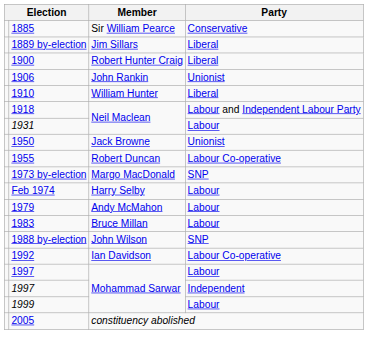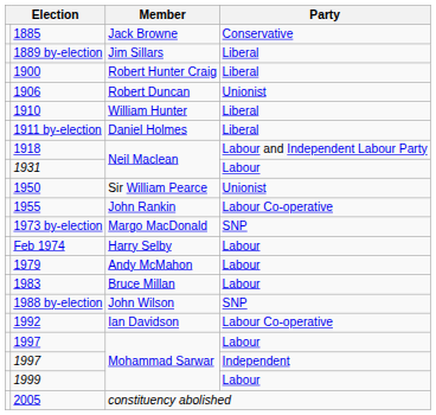1885 | Member: Sir William Pearce -> Jack Browne
1906 | Member: John Rankin -> Robert Duncan
+ row: 1911 by-election | Daniel Holmes | Liberal
1950 | Member: Jack Browne -> Sir William Pearce
1955 | Member: Robert Duncan -> John Rankin
